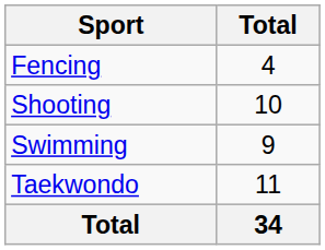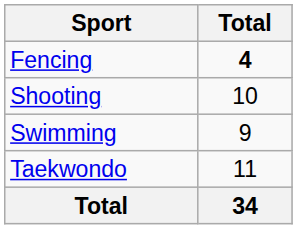Fencing | Total: normal -> bold
